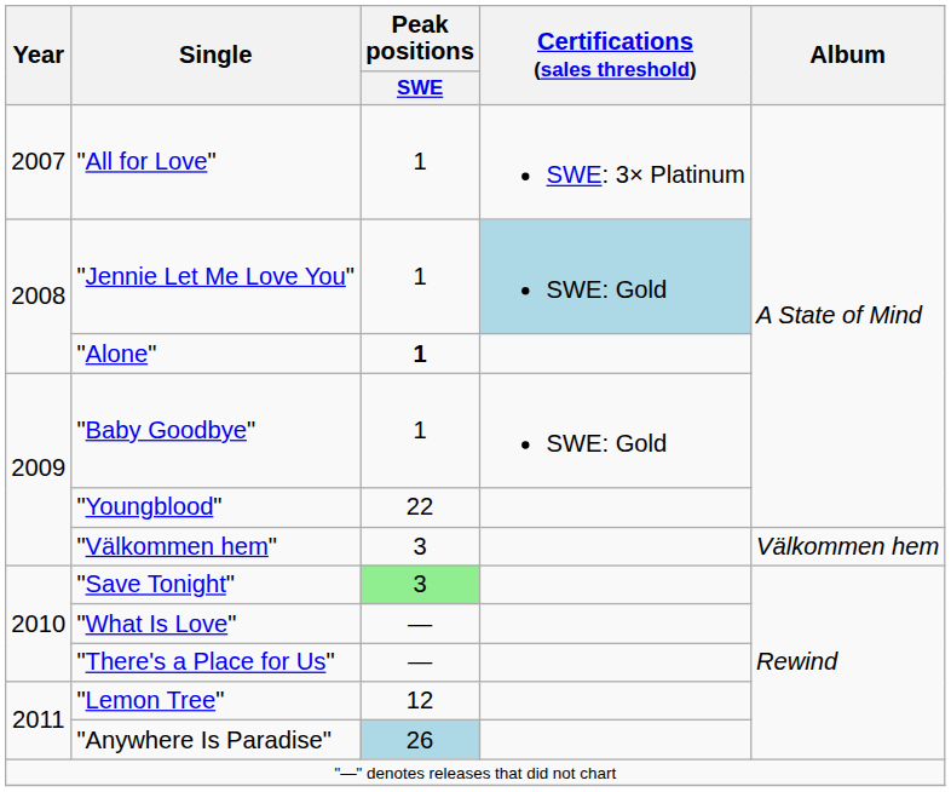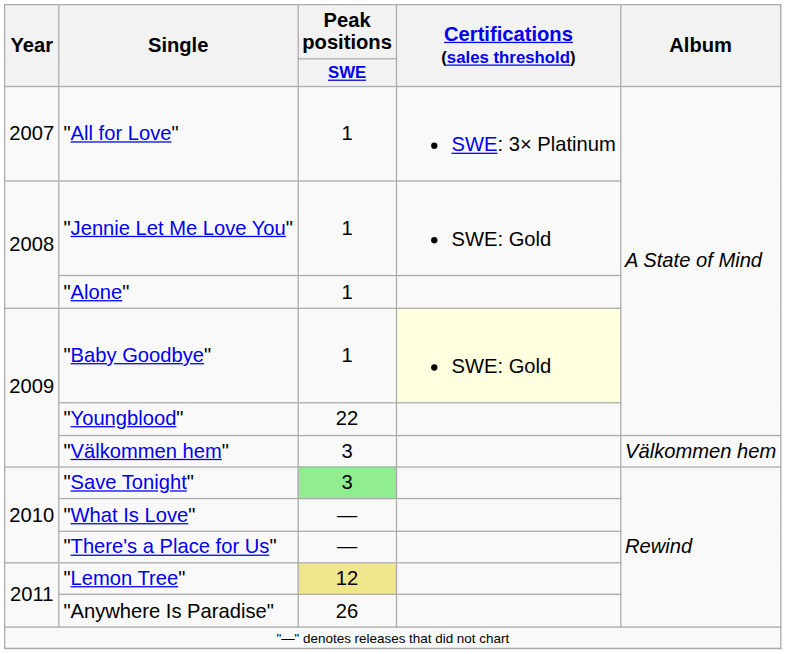"Jennie Let Me Love You" | Certifications (sales threshold): lightblue background -> no background
"Alone" | Peak positions / SWE: bold -> normal
"Baby Goodbye" | Certifications (sales threshold): no background -> lightyellow background
"Lemon Tree" | Peak positions / SWE: no background -> khaki background
"Anywhere Is Paradise" | Peak positions / SWE: lightblue background -> no background
